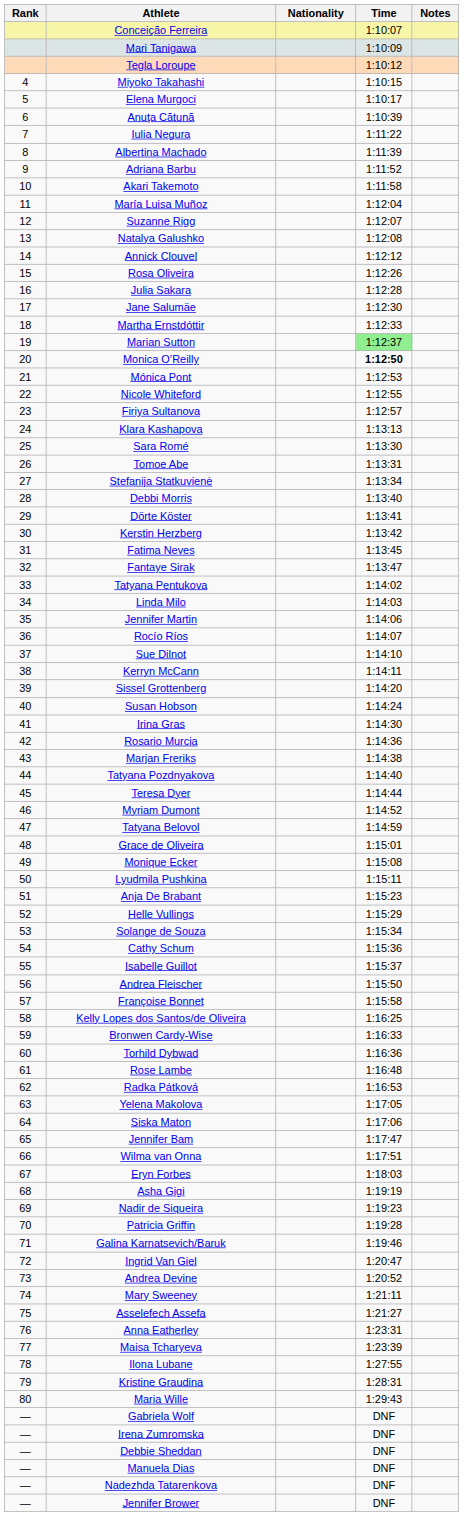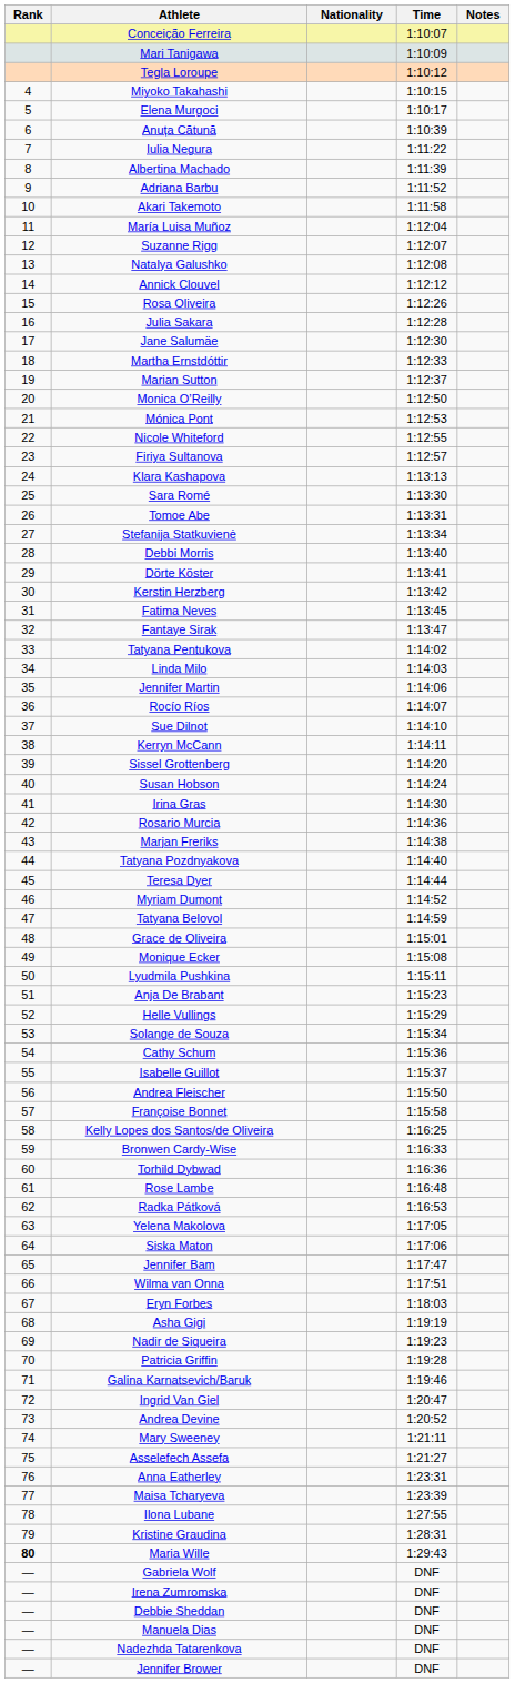Marian Sutton | Time: lightgreen background -> no background
Monica OʼReilly | Time: bold -> normal
Maria Wille | Rank: normal -> bold
